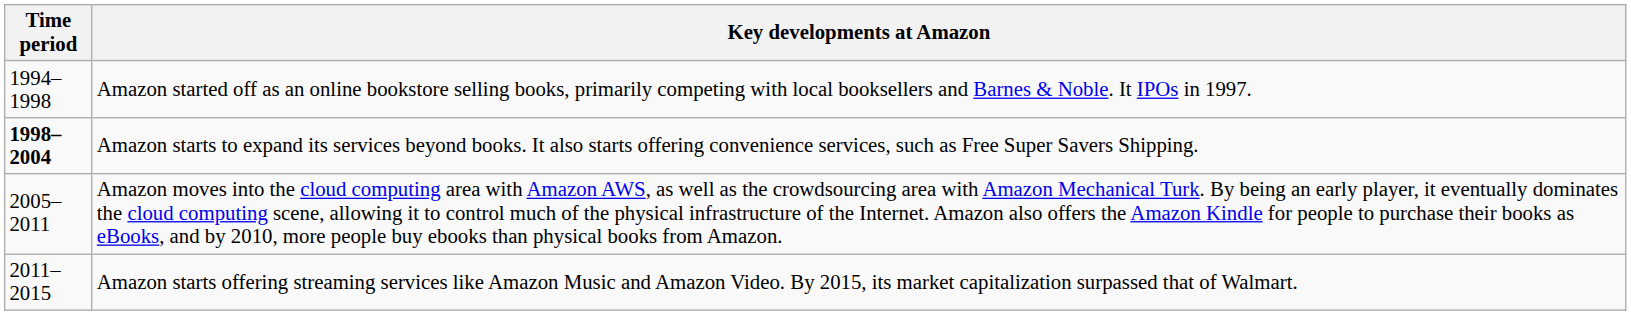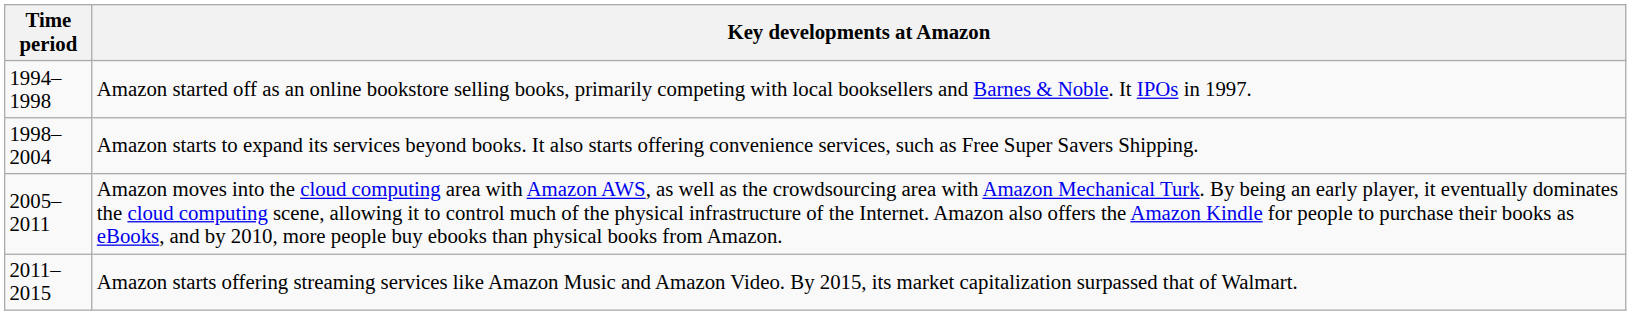row 3 | Time period: bold -> normal
